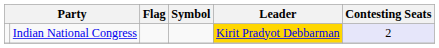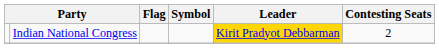Indian National Congress | Contesting Seats: lavender background -> no background
